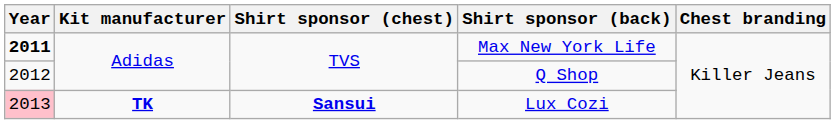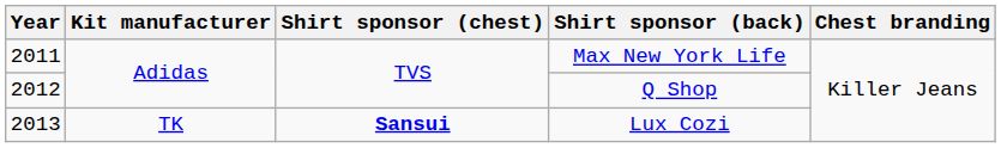Max New York Life | Year: bold -> normal
Lux Cozi | Year: pink background -> no background
Lux Cozi | Kit manufacturer: bold -> normal
